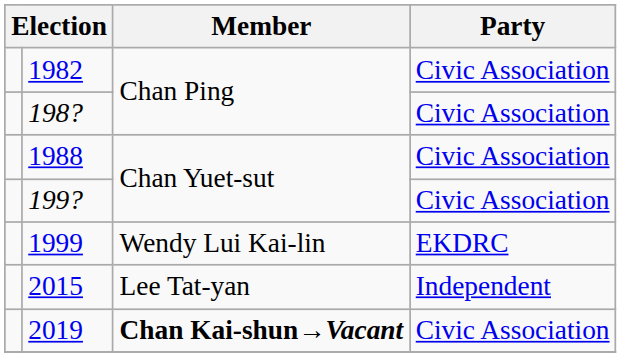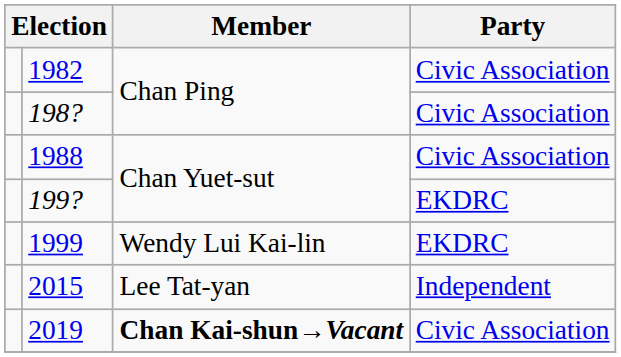199? | Party: Civic Association -> EKDRC
